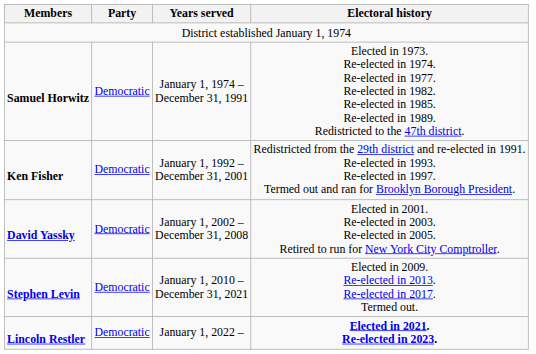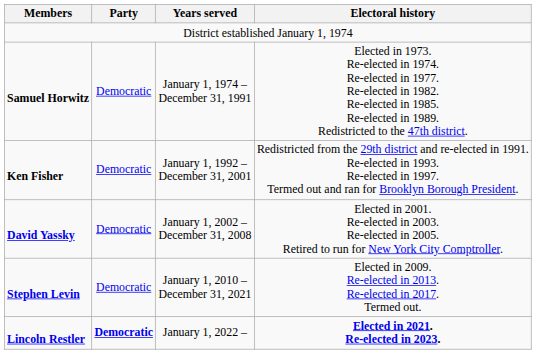Lincoln Restler | Party: normal -> bold
